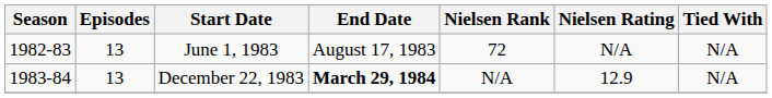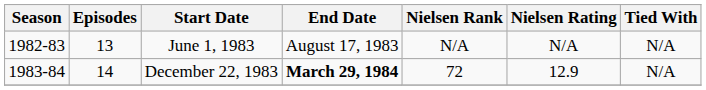June 1, 1983 | Nielsen Rank: 72 -> N/A
December 22, 1983 | Episodes: 13 -> 14
December 22, 1983 | Nielsen Rank: N/A -> 72
